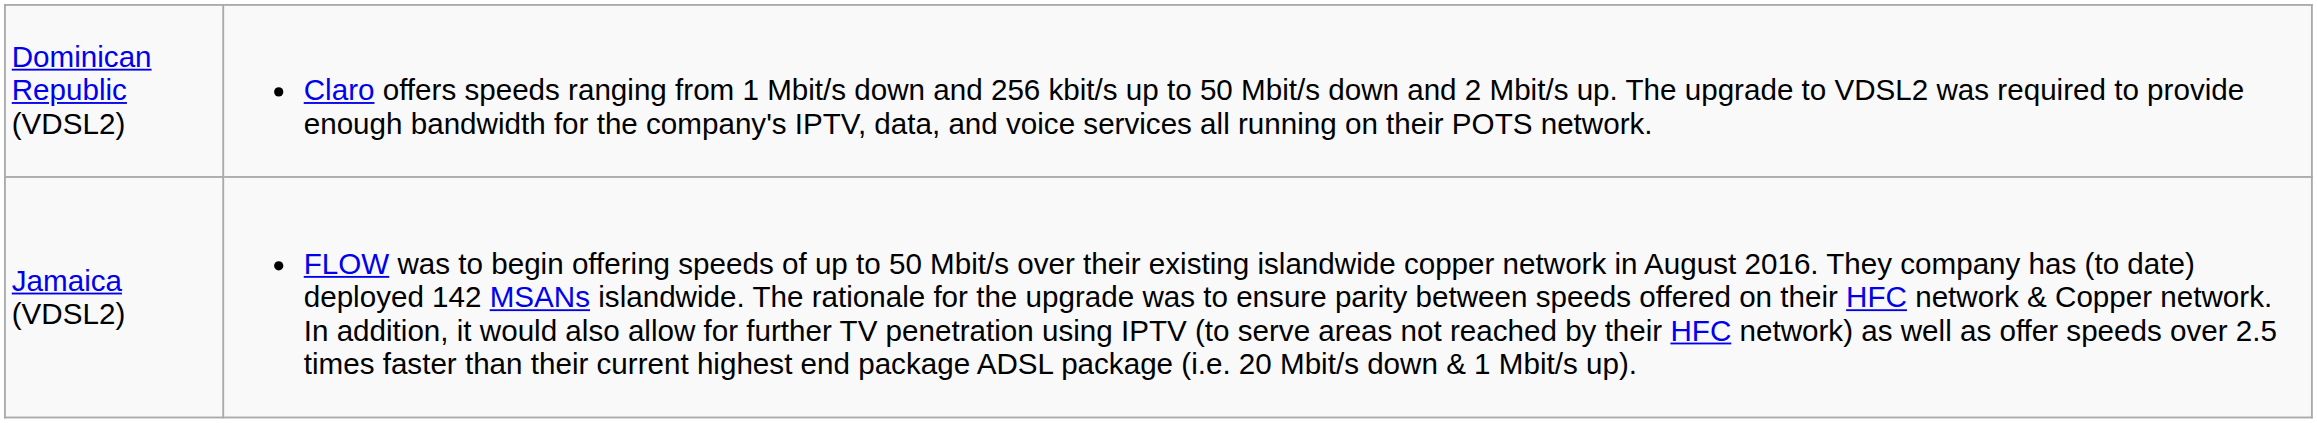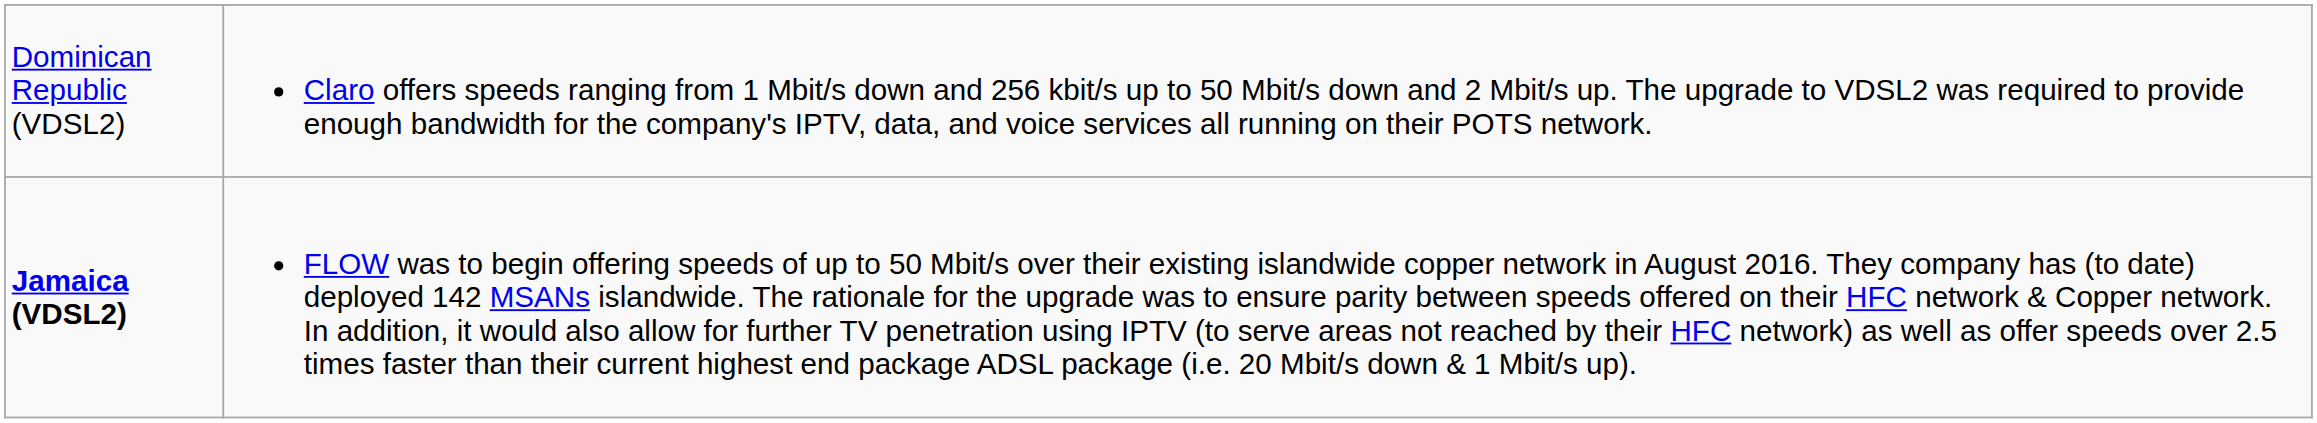Jamaica (VDSL2) | column 1: normal -> bold
